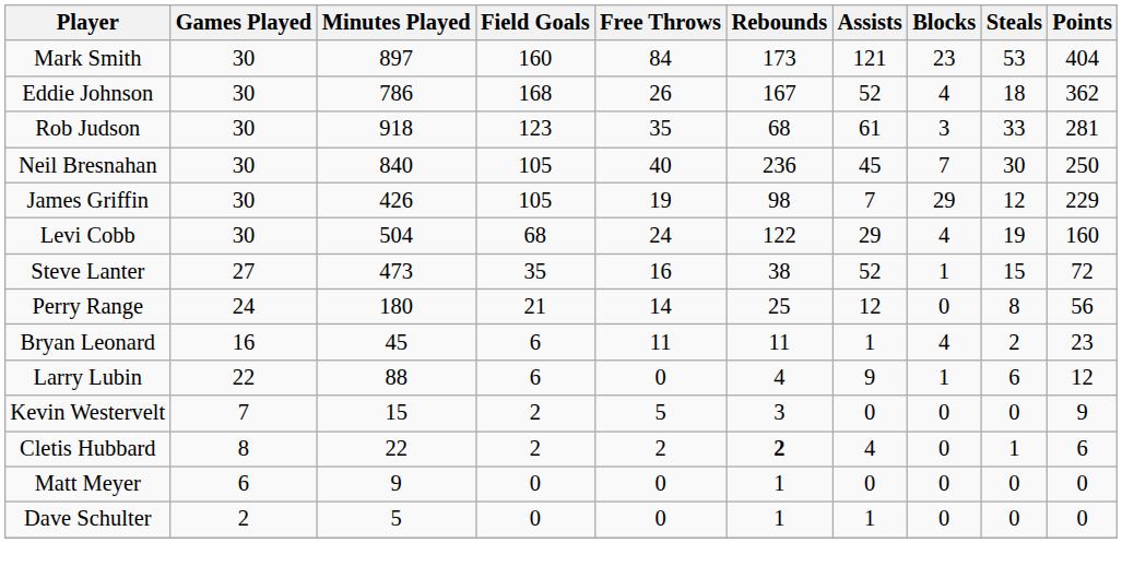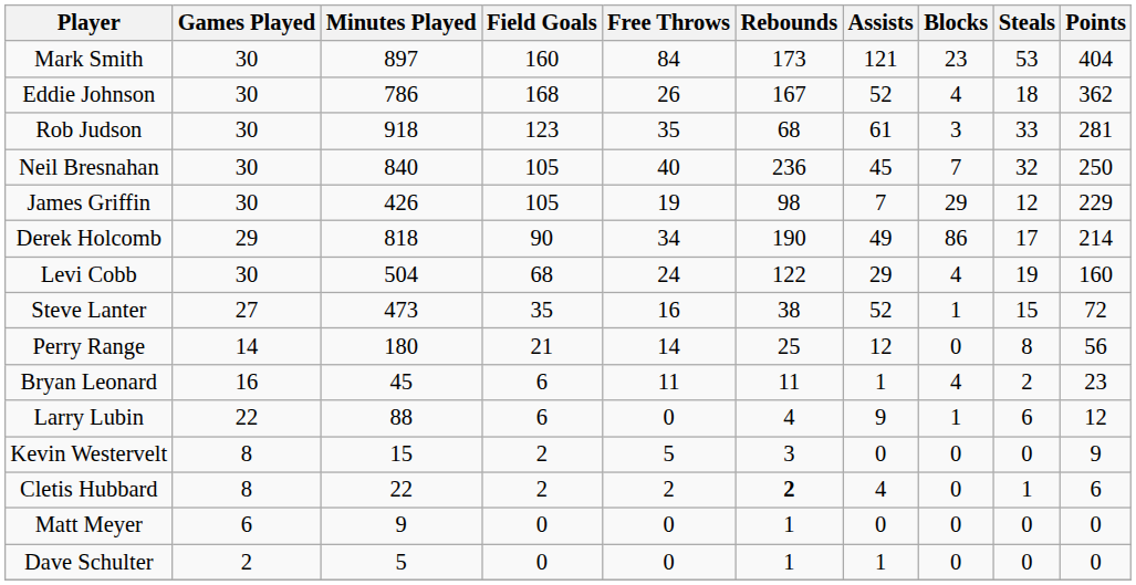Neil Bresnahan | Steals: 30 -> 32
+ row: Derek Holcomb | 29 | 818 | 90 | 34 | 190 | 49 | 86 | 17 | 214
Perry Range | Games Played: 24 -> 14
Kevin Westervelt | Games Played: 7 -> 8
